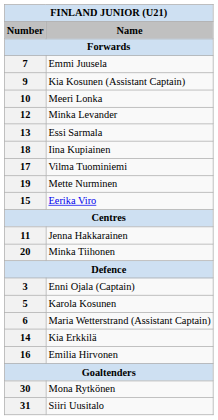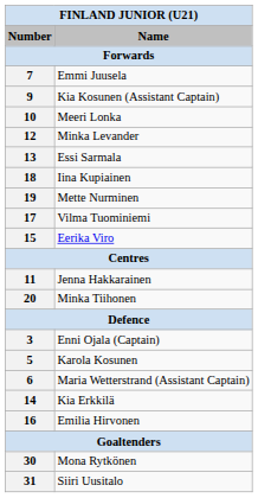rows swapped: 19 <-> 17
